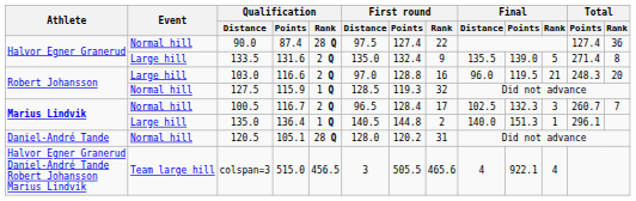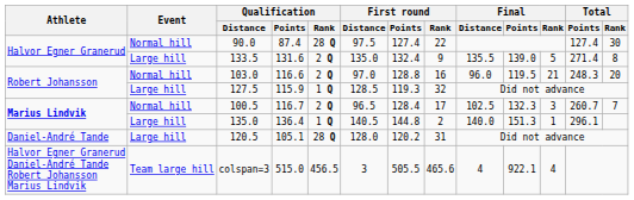90.0 | Total / Rank: 36 -> 30
103.0 | Event: Large hill -> Normal hill
127.5 | Event: Normal hill -> Large hill
120.5 | Event: Normal hill -> Large hill
